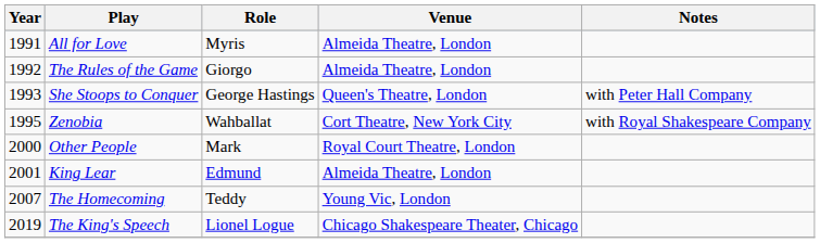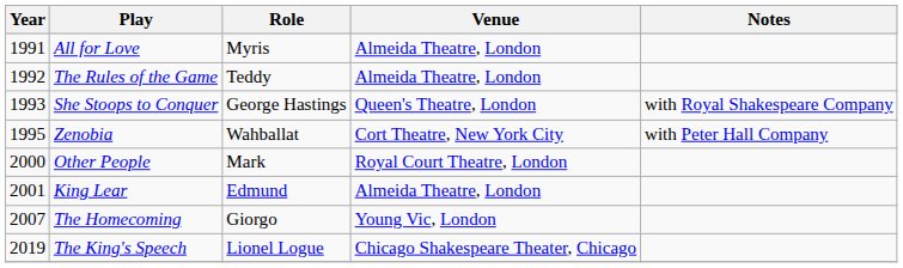The Rules of the Game | Role: Giorgo -> Teddy
She Stoops to Conquer | Notes: with Peter Hall Company -> with Royal Shakespeare Company
Zenobia | Notes: with Royal Shakespeare Company -> with Peter Hall Company
The Homecoming | Role: Teddy -> Giorgo
